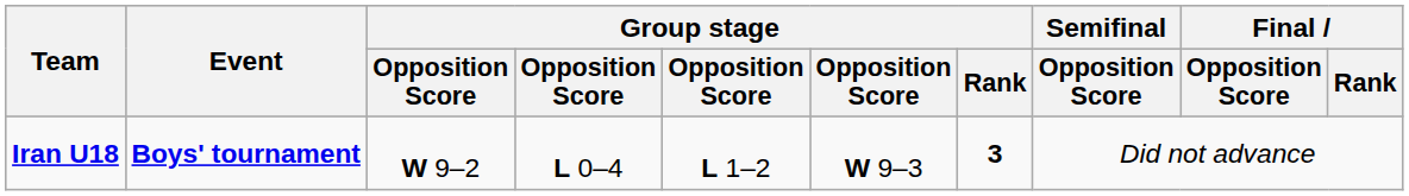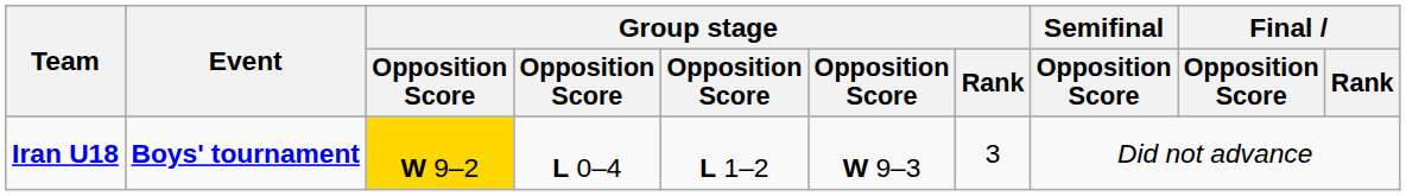Iran U18 | column 3: no background -> gold background
Iran U18 | Group stage / Rank: bold -> normal
